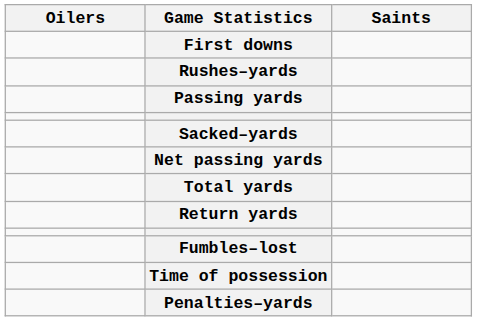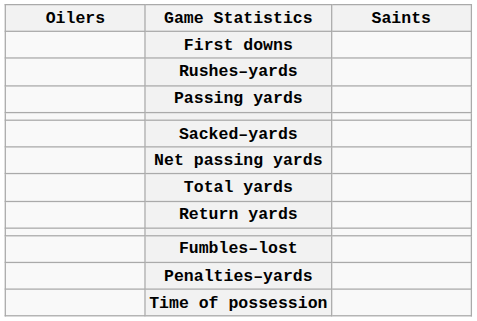rows swapped: Penalties–yards <-> Time of possession
